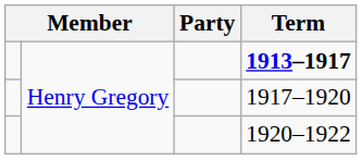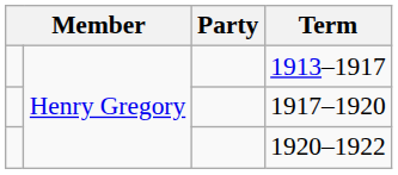1913–1917 | Term: bold -> normal
